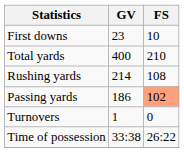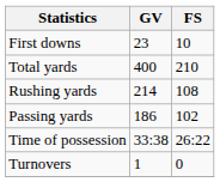Passing yards | FS: lightsalmon background -> no background
rows swapped: Turnovers <-> Time of possession
